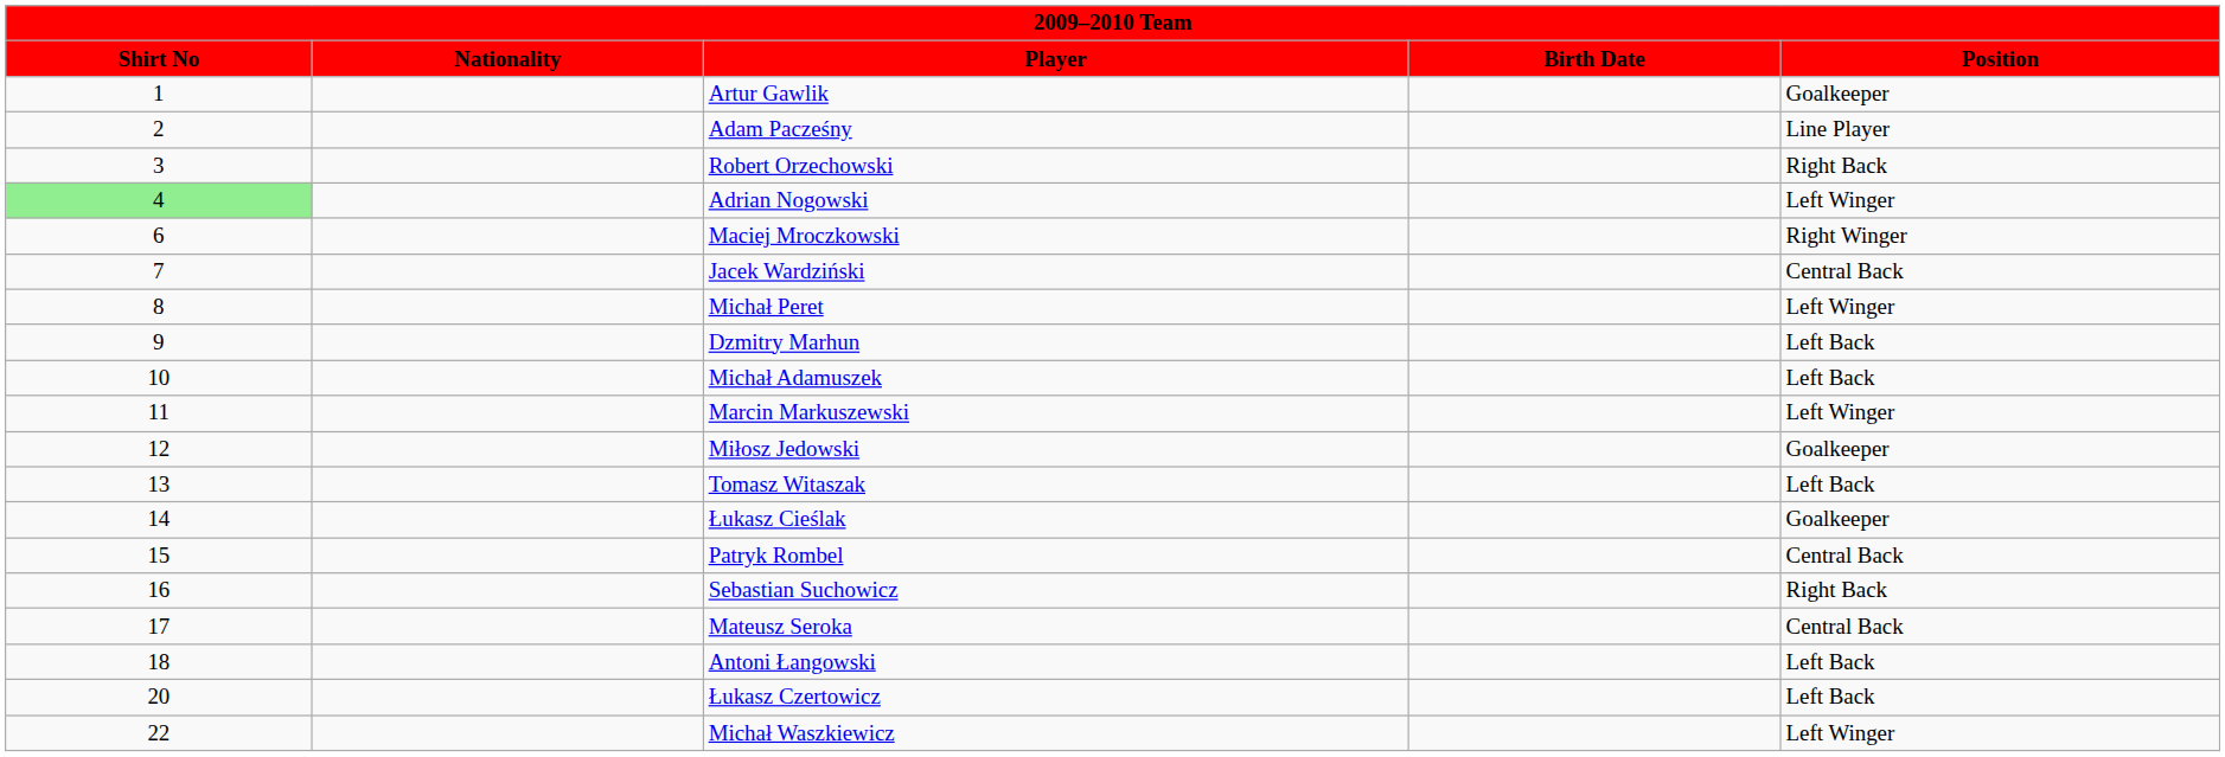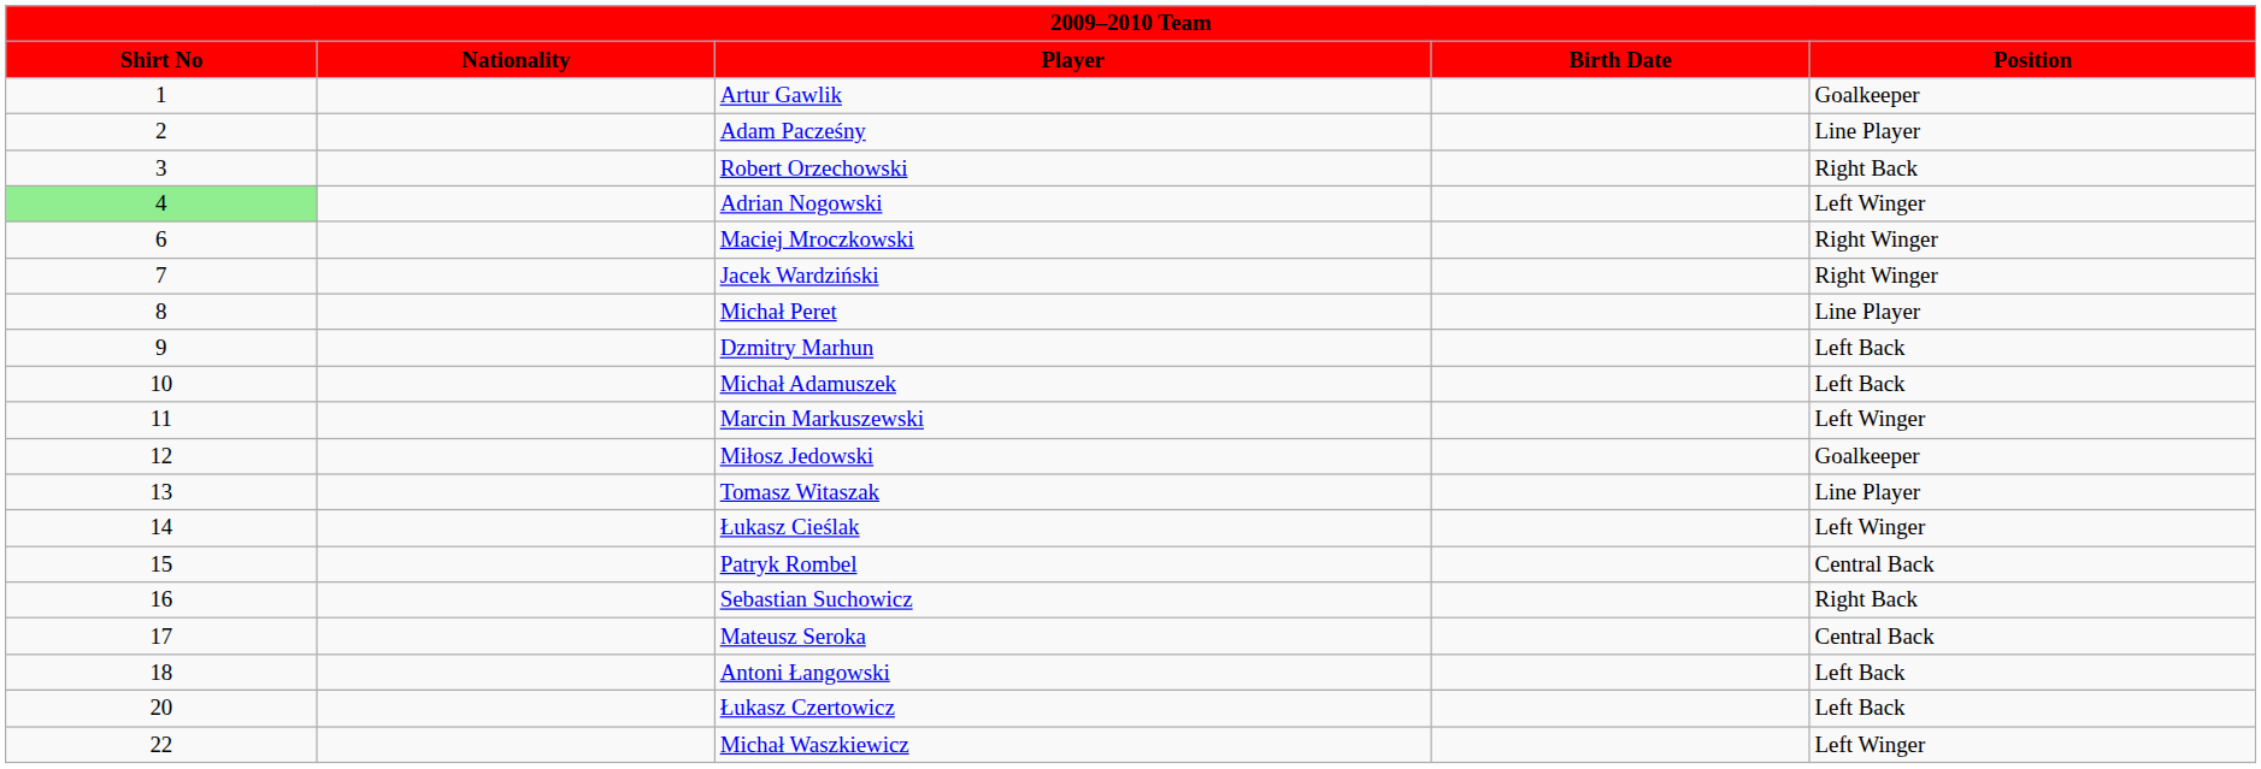Jacek Wardziński | Position: Central Back -> Right Winger
Michał Peret | Position: Left Winger -> Line Player
Tomasz Witaszak | Position: Left Back -> Line Player
Łukasz Cieślak | Position: Goalkeeper -> Left Winger
